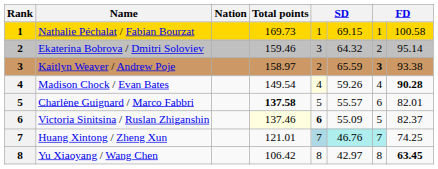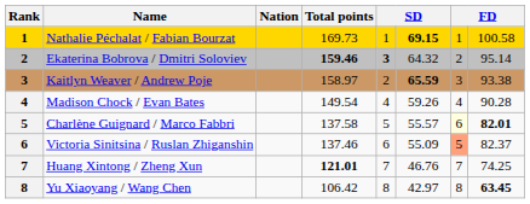Nathalie Péchalat / Fabian Bourzat | column 6: normal -> bold
Ekaterina Bobrova / Dmitri Soloviev | Total points: normal -> bold
Ekaterina Bobrova / Dmitri Soloviev | column 5: normal -> bold
Kaitlyn Weaver / Andrew Poje | column 6: normal -> bold
Kaitlyn Weaver / Andrew Poje | column 7: bold -> normal
Madison Chock / Evan Bates | column 5: lightyellow background -> no background
Madison Chock / Evan Bates | column 8: bold -> normal
Charlène Guignard / Marco Fabbri | Total points: bold -> normal
Charlène Guignard / Marco Fabbri | column 7: no background -> lightyellow background
Charlène Guignard / Marco Fabbri | column 8: normal -> bold
Victoria Sinitsina / Ruslan Zhiganshin | Total points: lightyellow background -> no background
Victoria Sinitsina / Ruslan Zhiganshin | column 5: bold -> normal
Victoria Sinitsina / Ruslan Zhiganshin | column 7: no background -> lightsalmon background
Huang Xintong / Zheng Xun | Total points: normal -> bold
Huang Xintong / Zheng Xun | column 5: lightblue background -> no background
Huang Xintong / Zheng Xun | column 6: paleturquoise background -> no background
Huang Xintong / Zheng Xun | column 7: paleturquoise background -> no background
